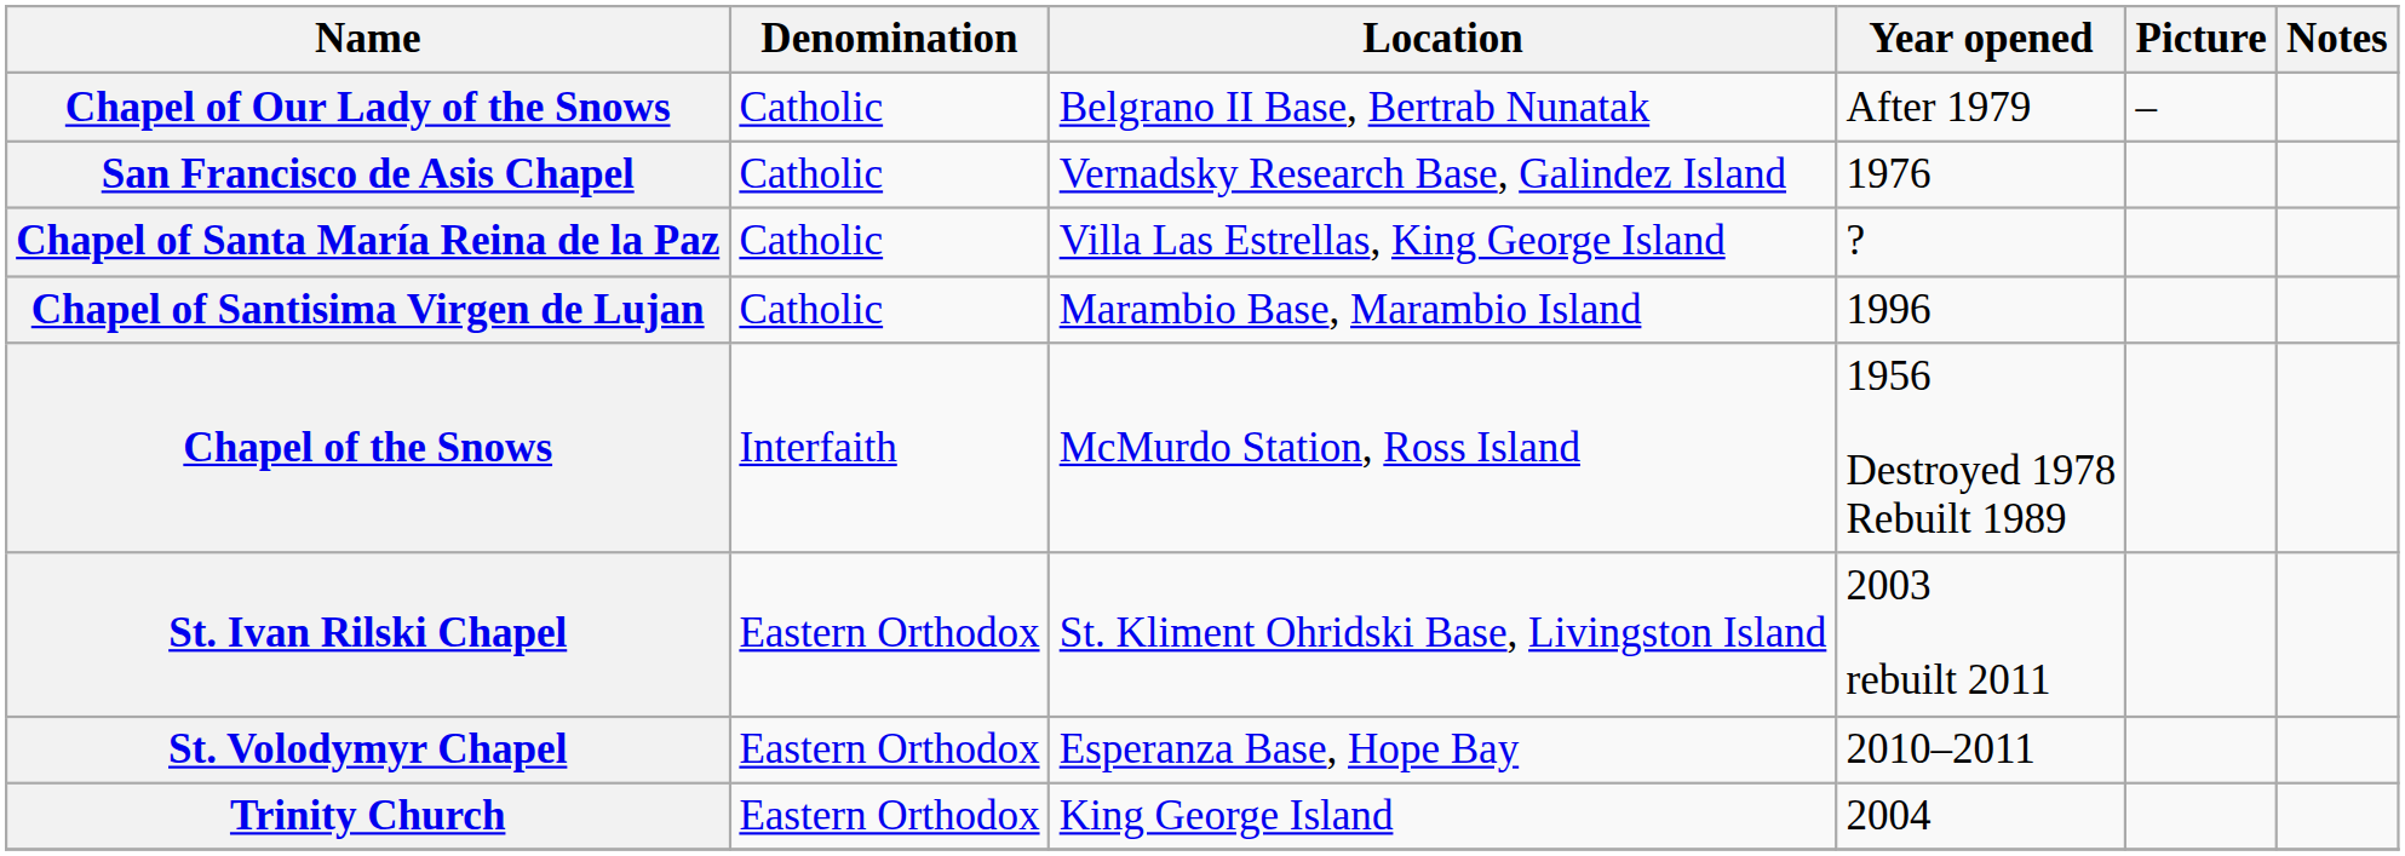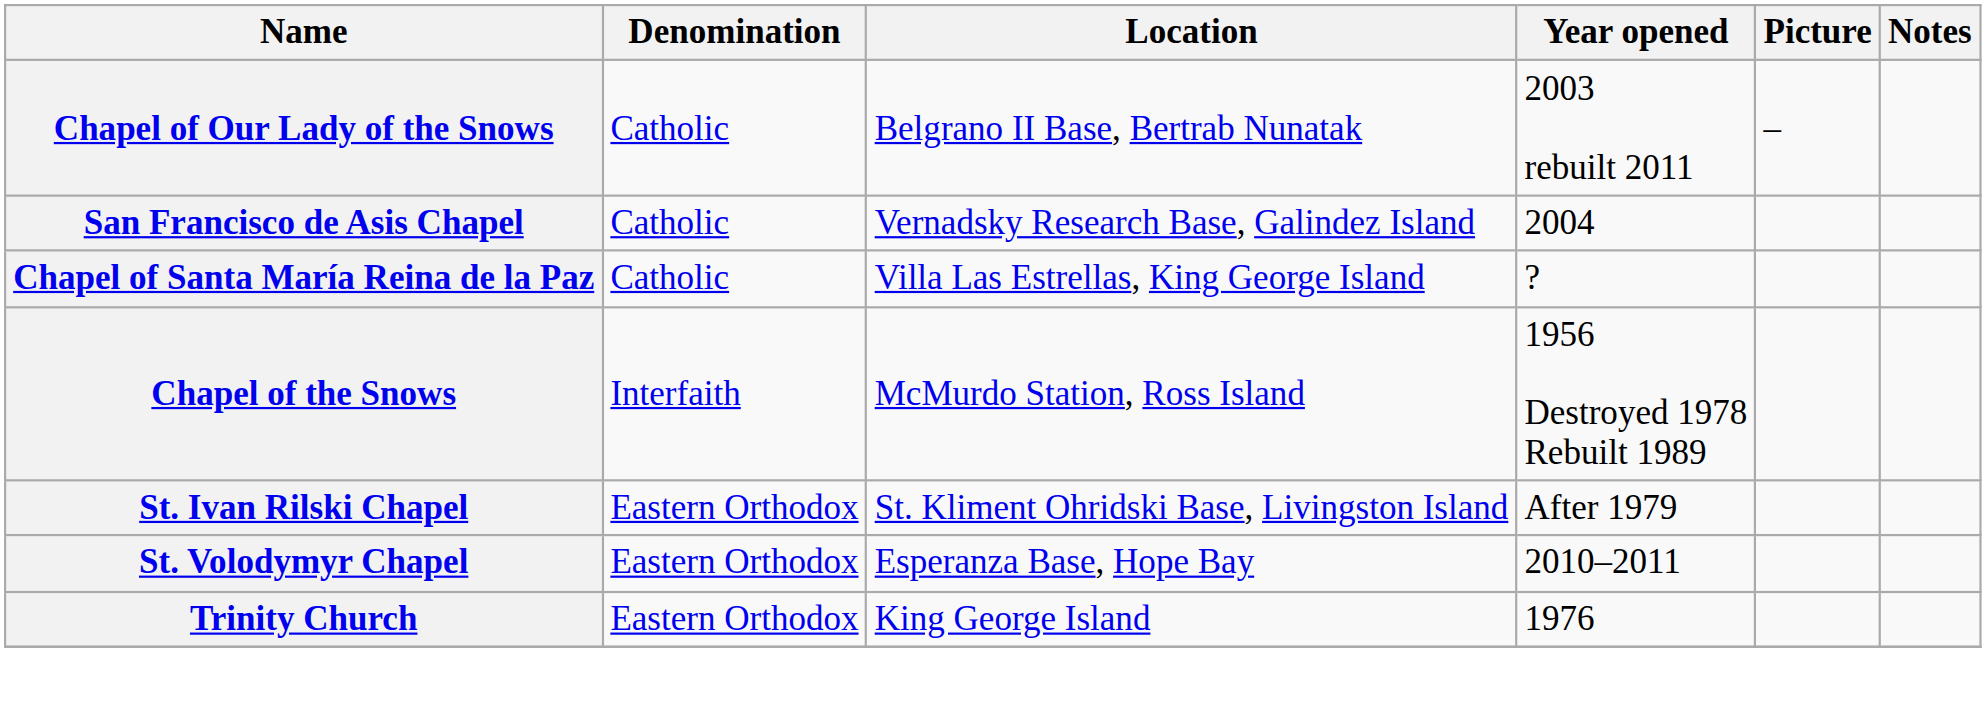Chapel of Our Lady of the Snows | Year opened: After 1979 -> 2003 rebuilt 2011
San Francisco de Asis Chapel | Year opened: 1976 -> 2004
- row: Chapel of Santisima Virgen de Lujan | Catholic | Marambio Base, Marambio Island | 1996
St. Ivan Rilski Chapel | Year opened: 2003 rebuilt 2011 -> After 1979
Trinity Church | Year opened: 2004 -> 1976
